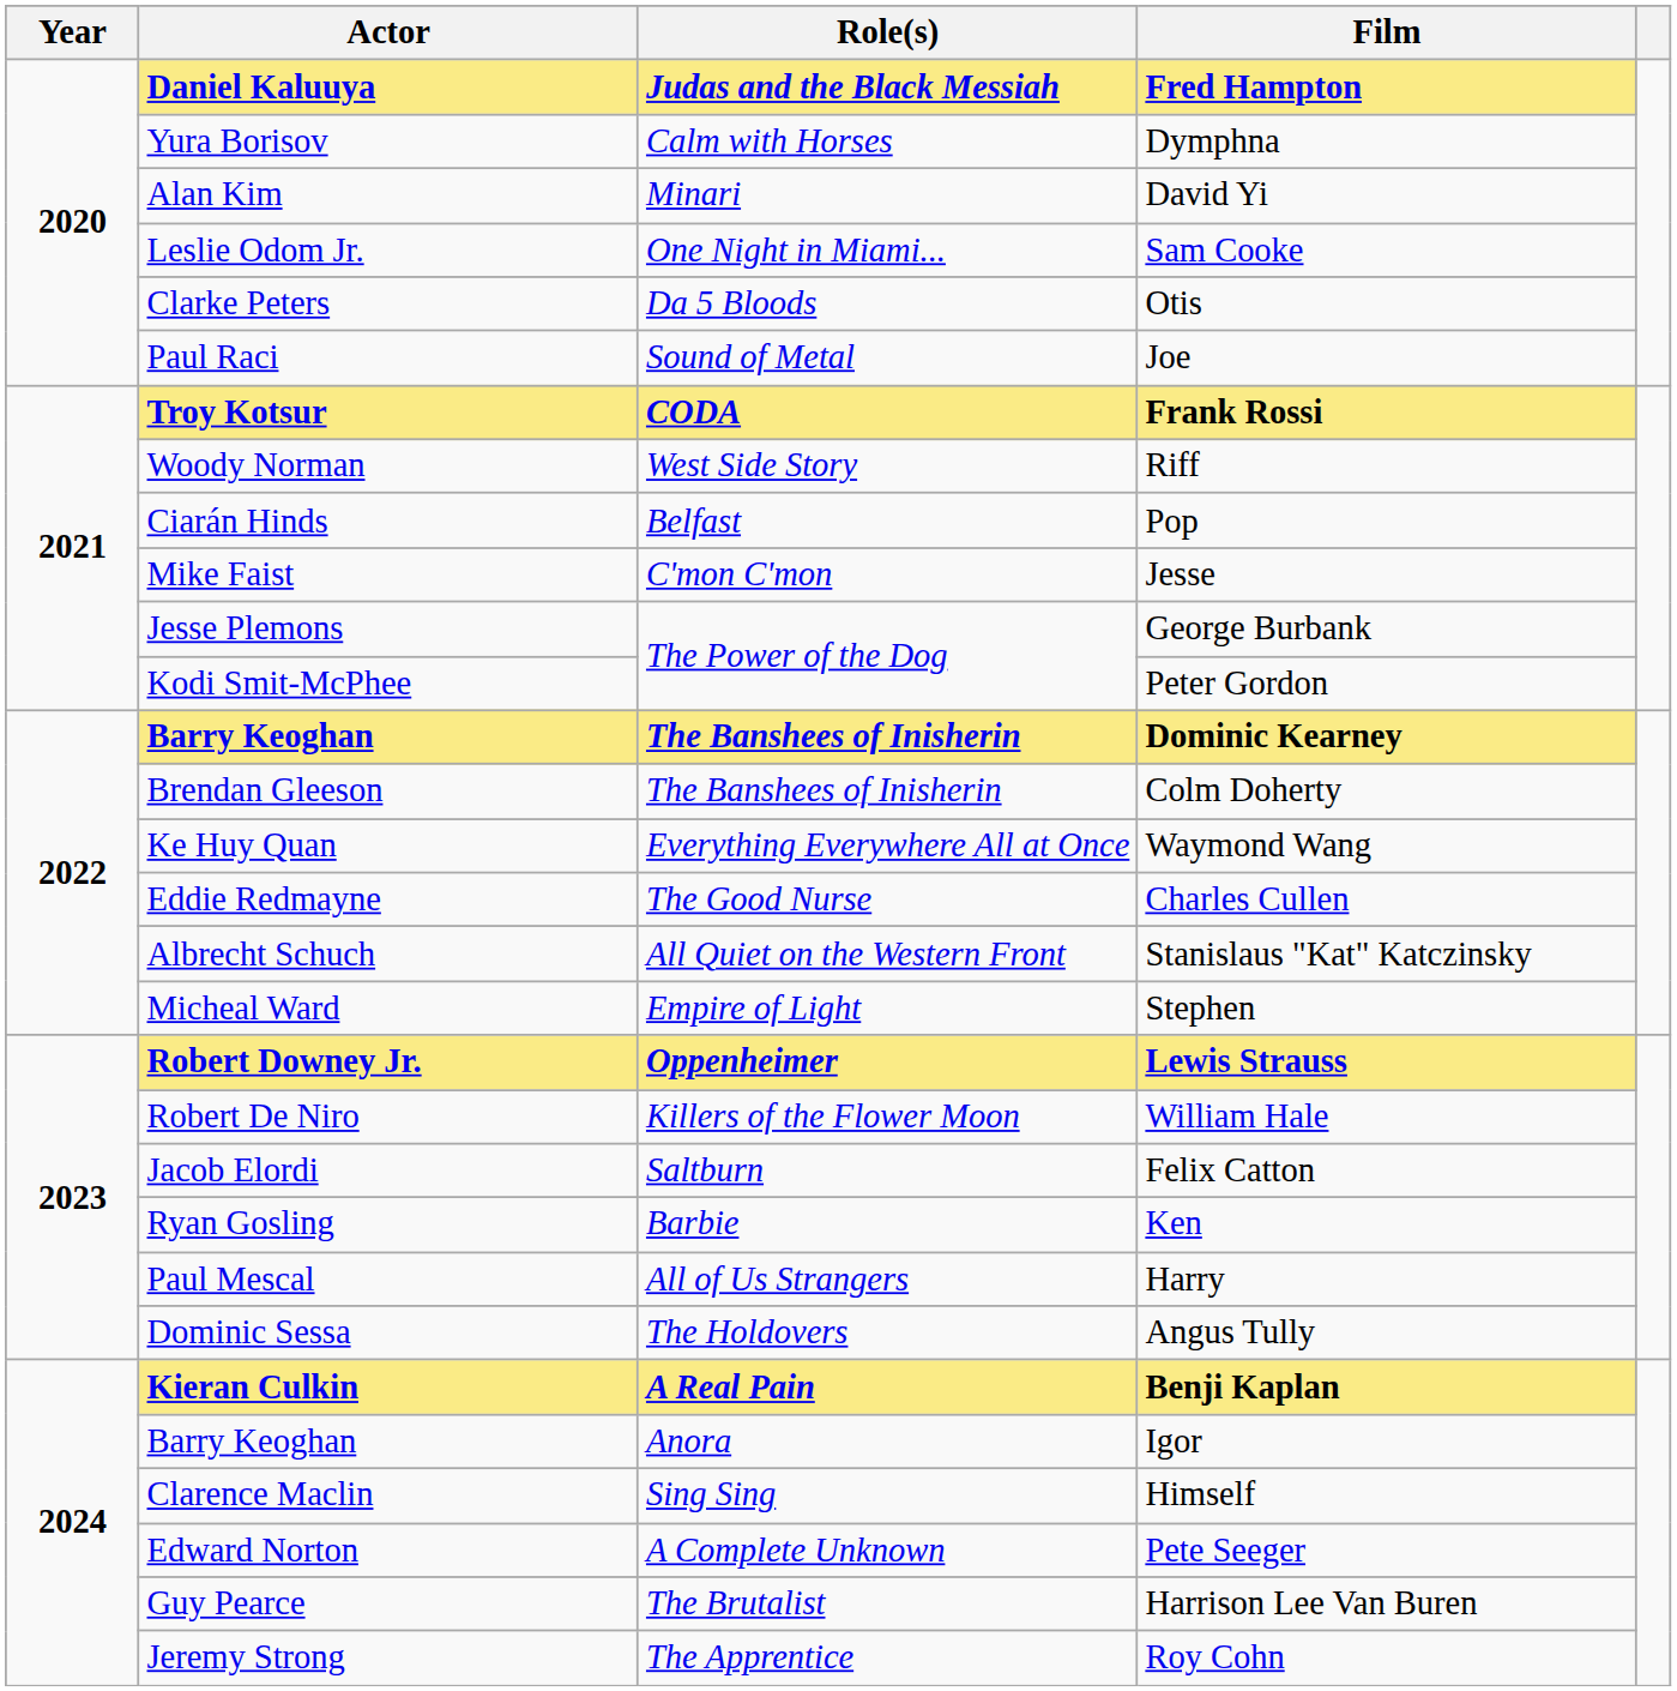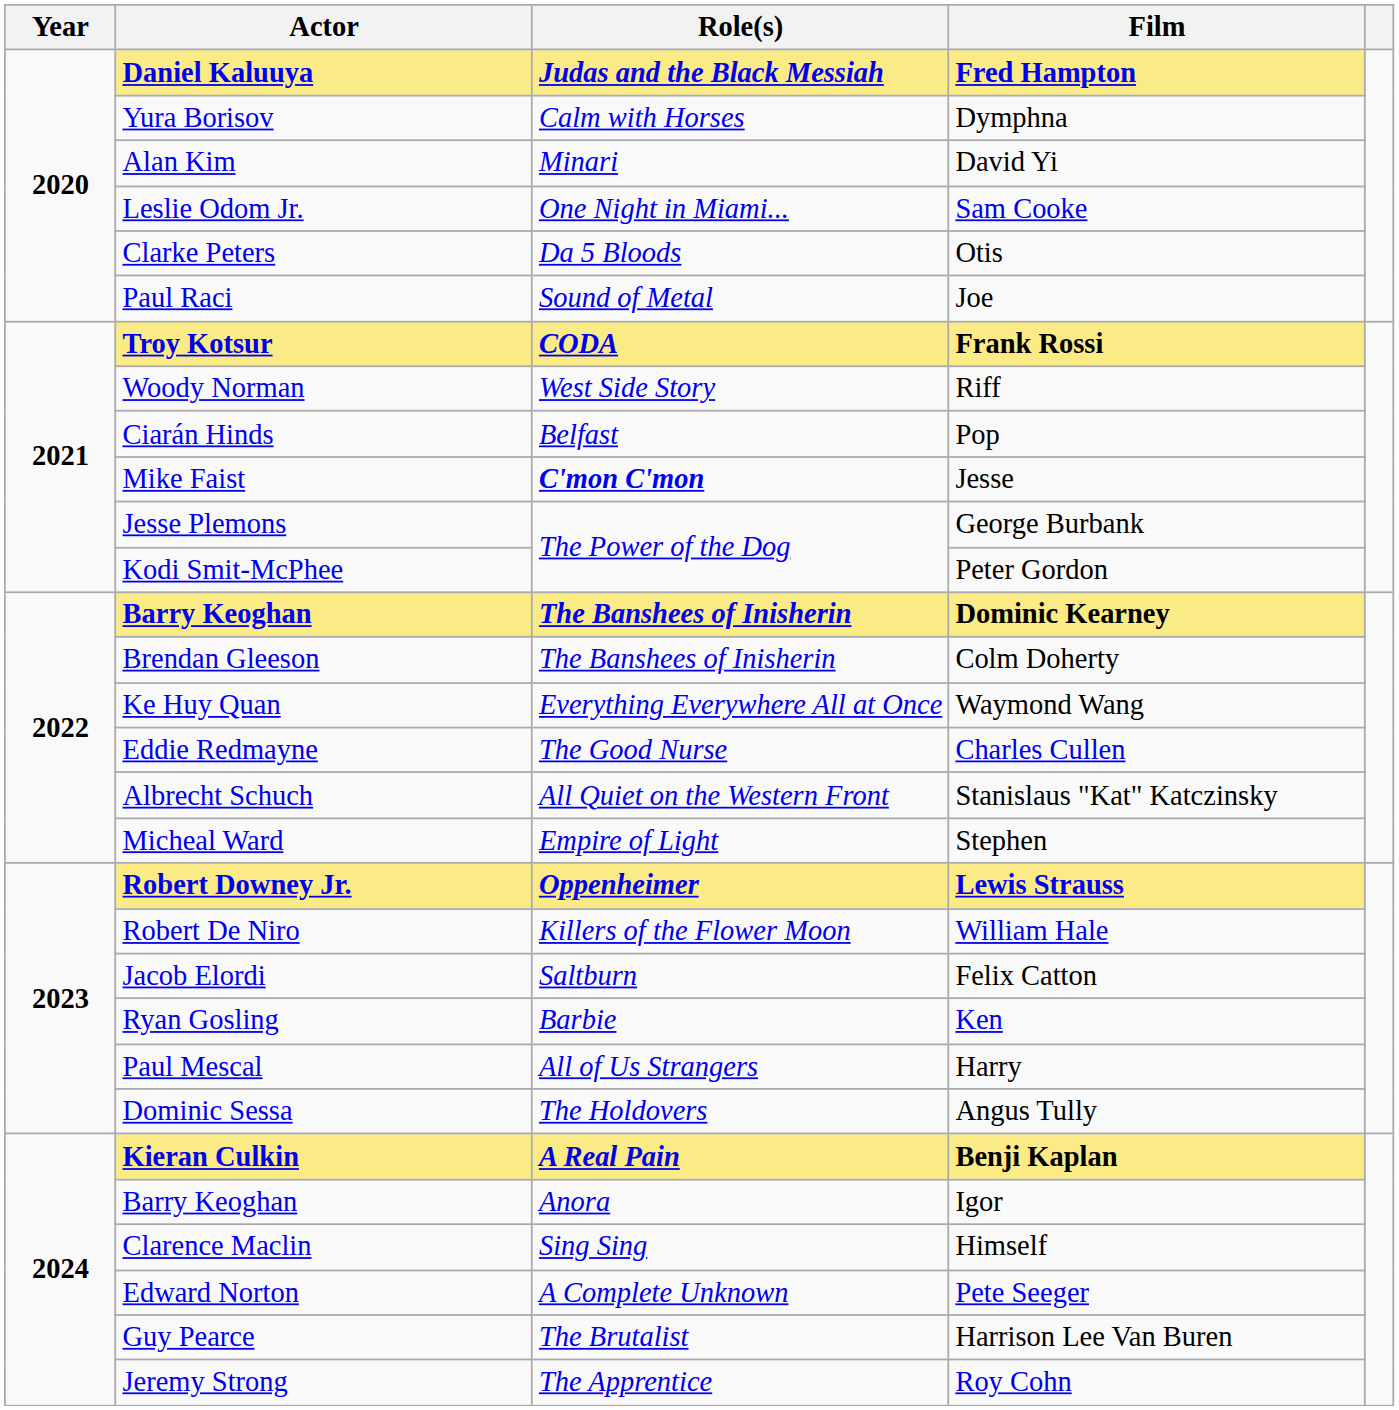Jesse | Role(s): normal -> bold
